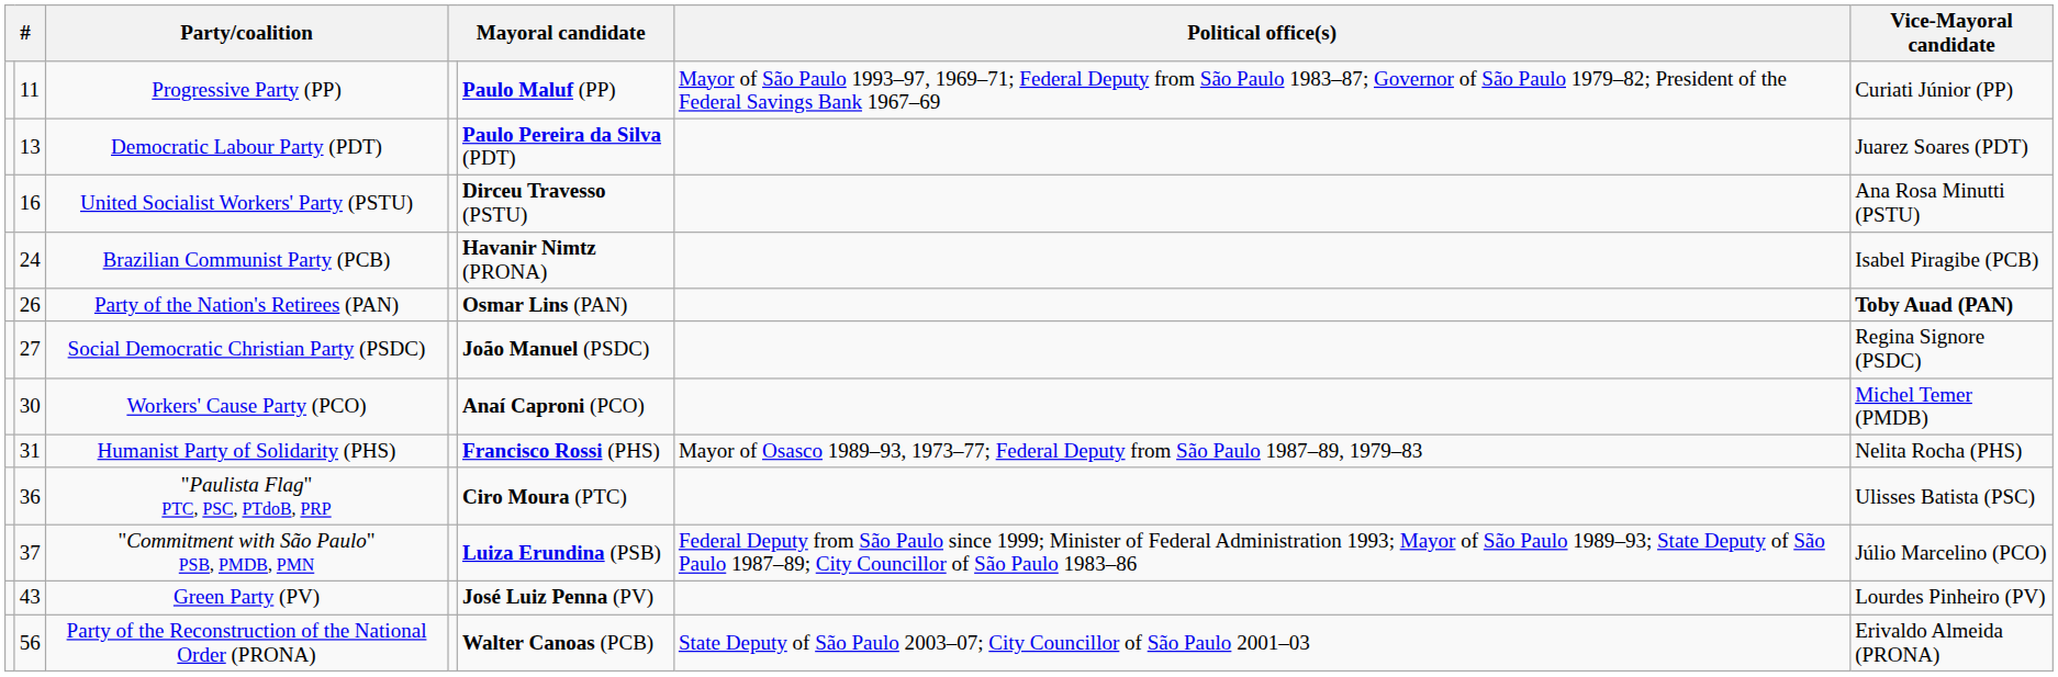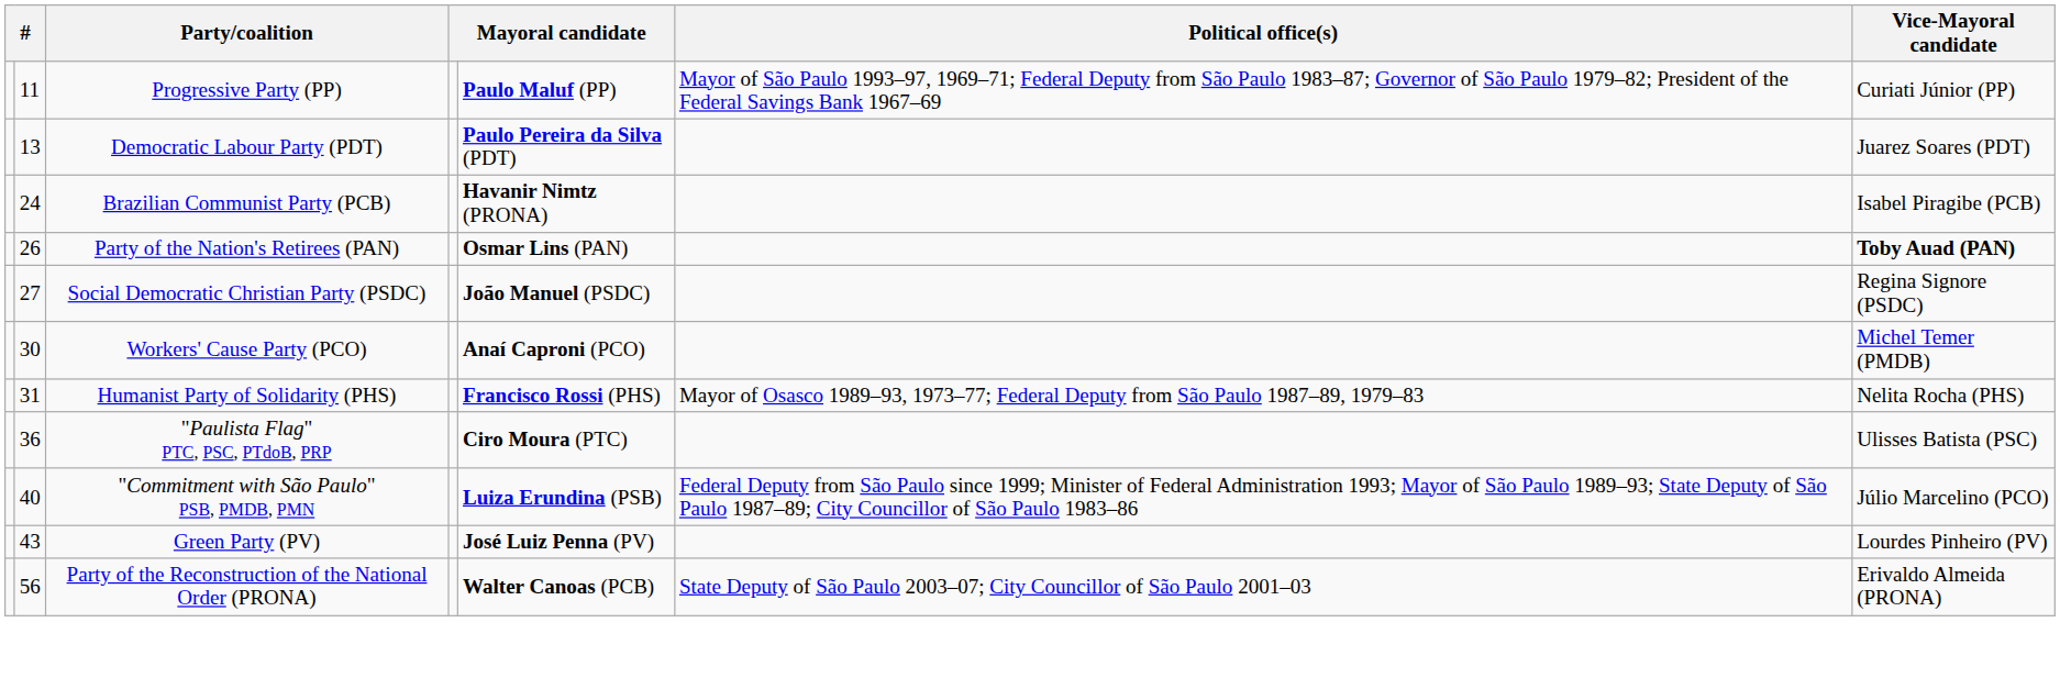- row: 16 | United Socialist Workers' Party (PSTU) | Dirceu Travesso (PSTU) | Ana Rosa Minutti (PSTU)
"Commitment with São Paulo" PSB, PMDB, PMN | column 2: 37 -> 40
